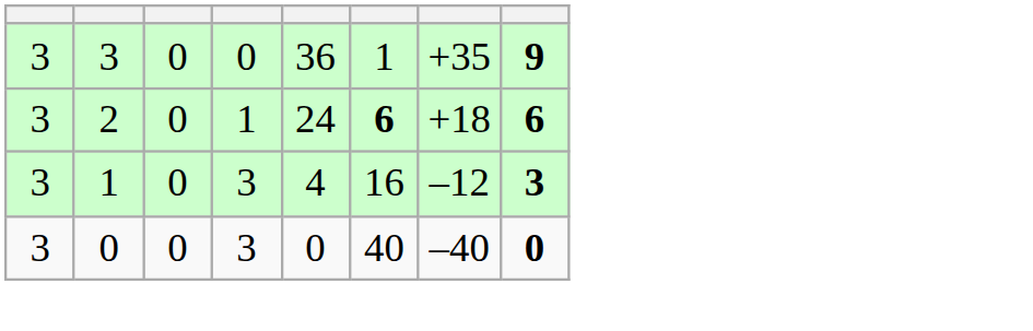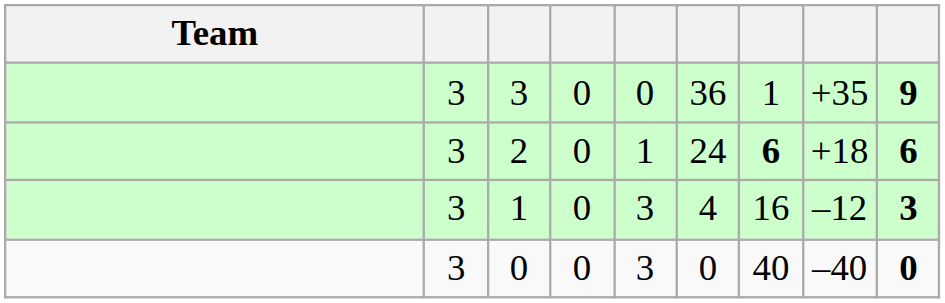+ column: Team
